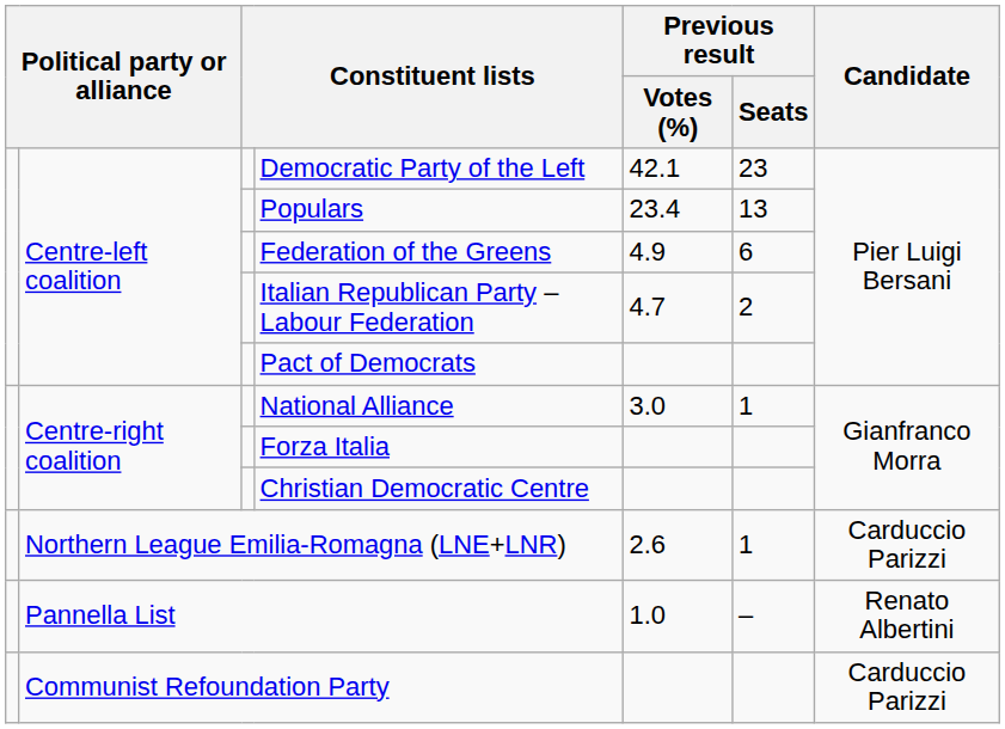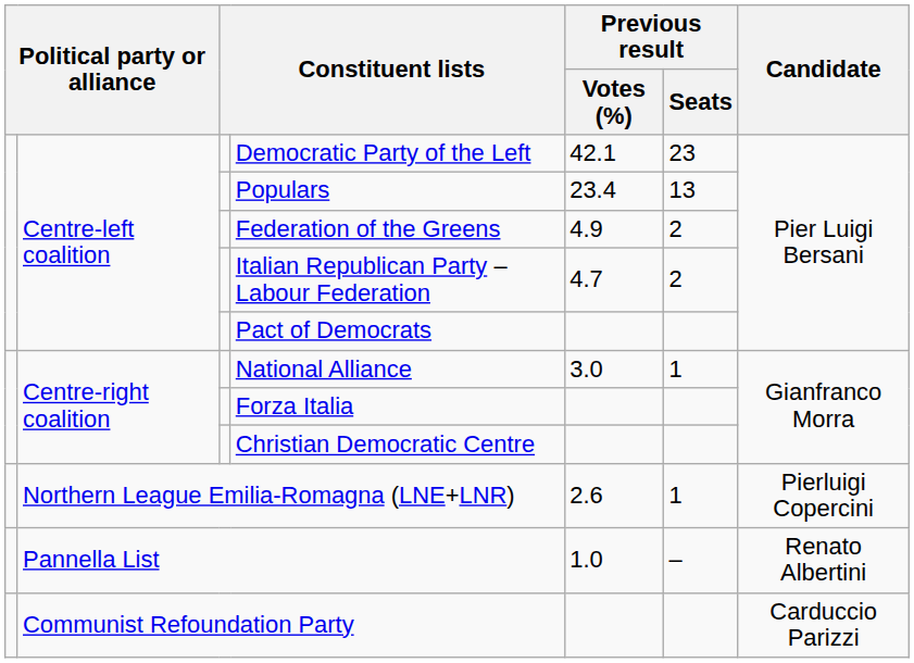Federation of the Greens | Previous result / Seats: 6 -> 2
Northern League Emilia-Romagna (LNE+LNR) | Candidate: Carduccio Parizzi -> Pierluigi Copercini
